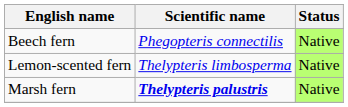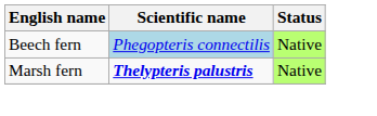Beech fern | Scientific name: no background -> lightblue background
- row: Lemon-scented fern | Thelypteris limbosperma | Native
